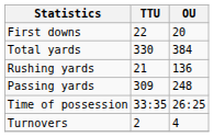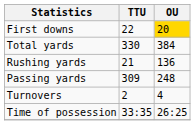First downs | OU: no background -> gold background
rows swapped: Turnovers <-> Time of possession
